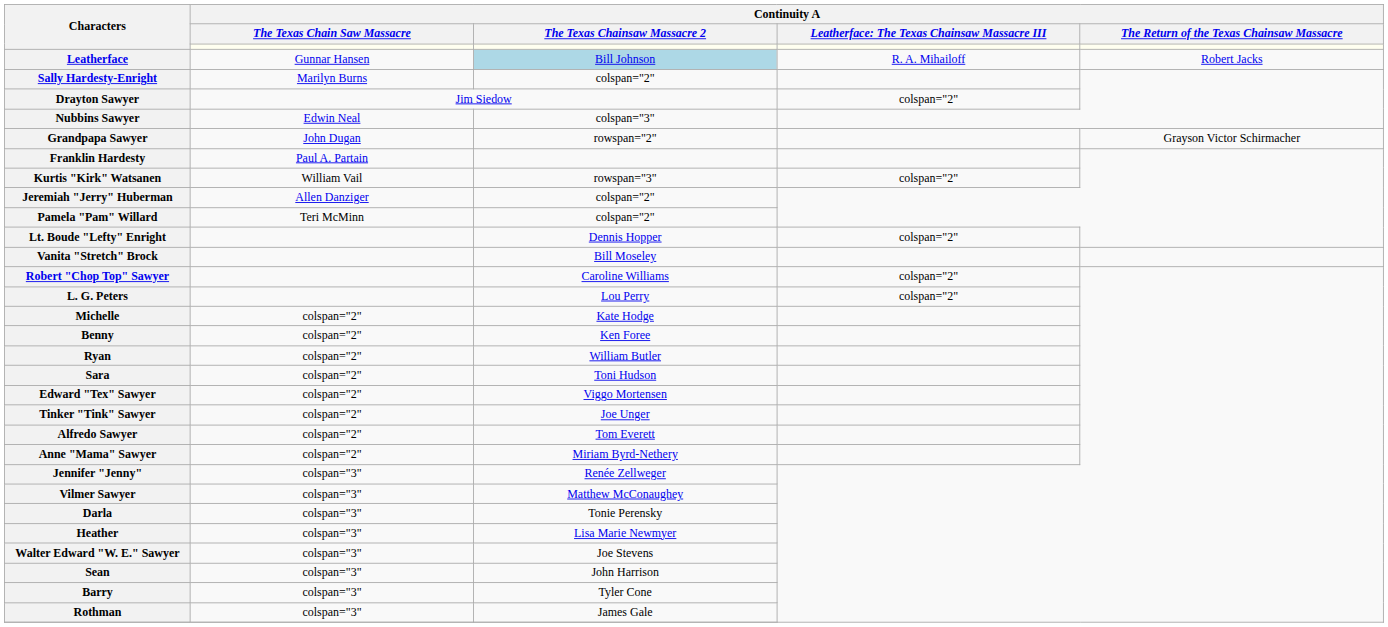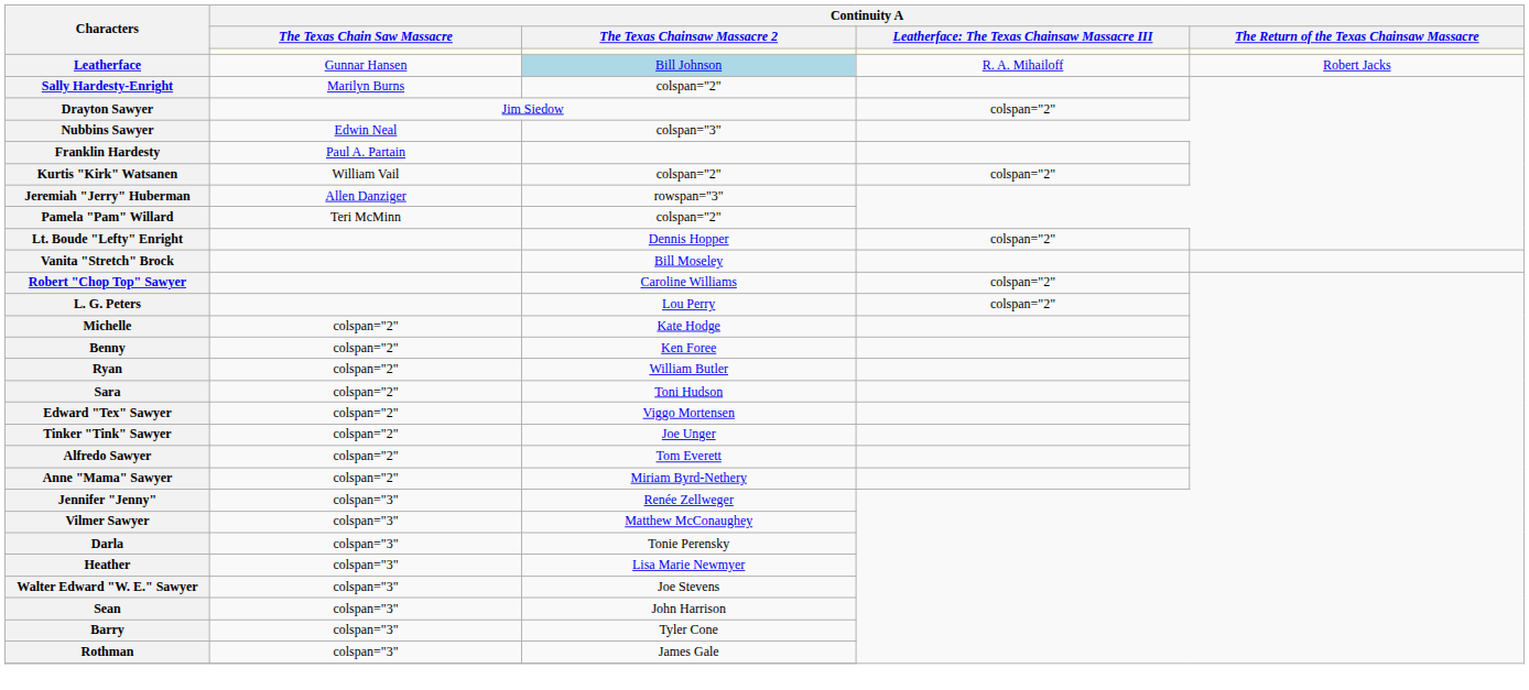- row: Grandpapa Sawyer | John Dugan | rowspan="2" | Grayson Victor Schirmacher
Kurtis "Kirk" Watsanen | Continuity A / The Texas Chainsaw Massacre 2: rowspan="3" -> colspan="2"
Jeremiah "Jerry" Huberman | Continuity A / The Texas Chainsaw Massacre 2: colspan="2" -> rowspan="3"
